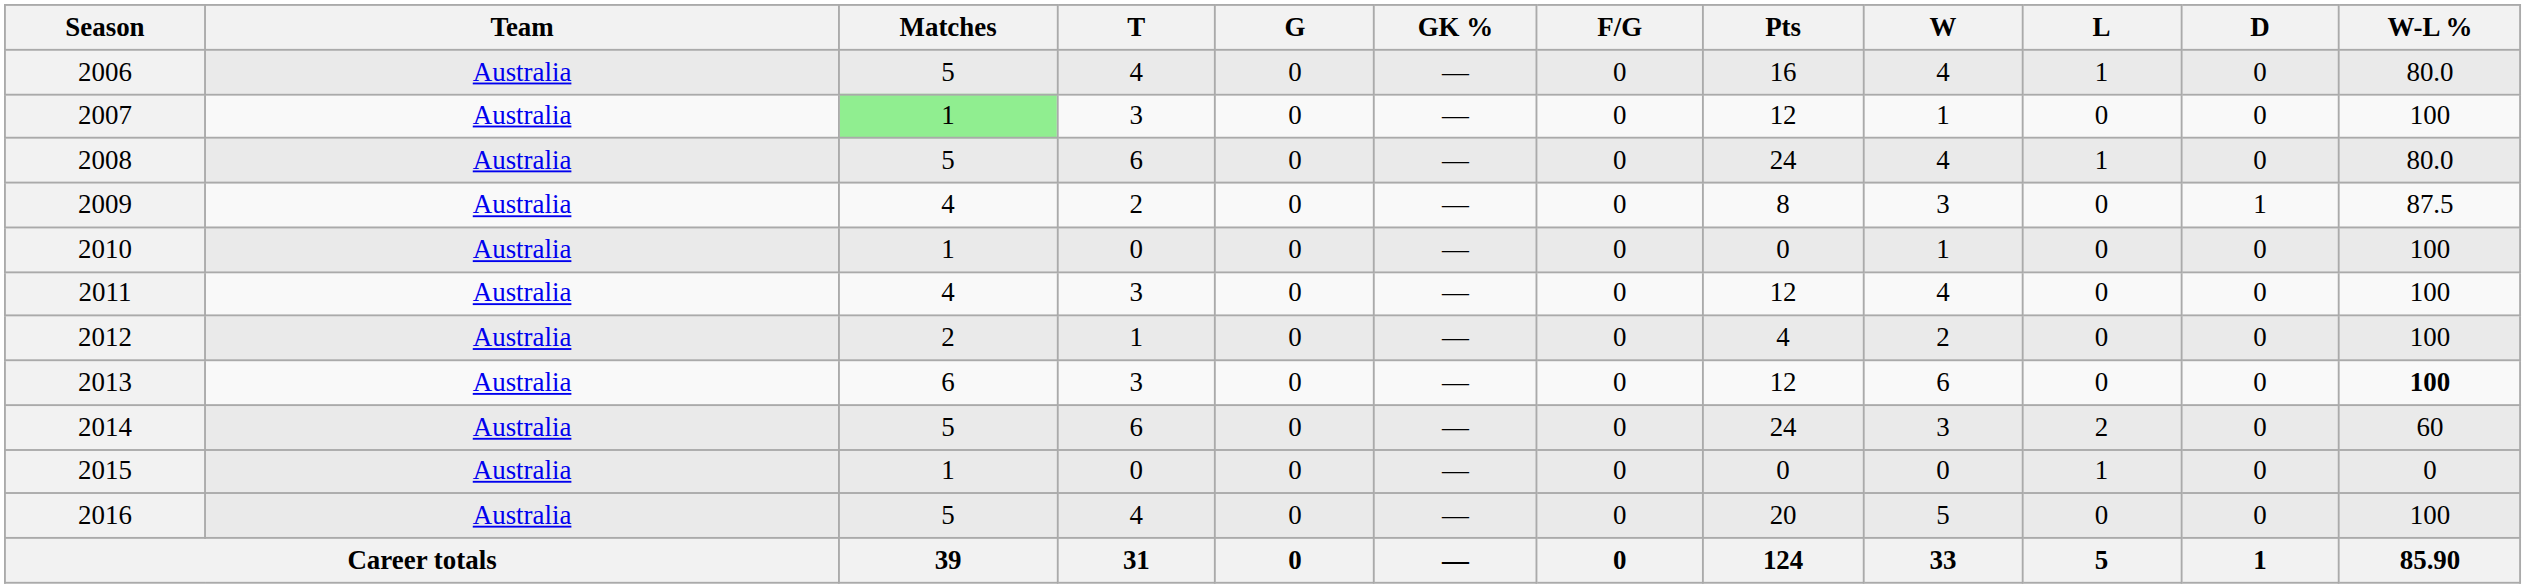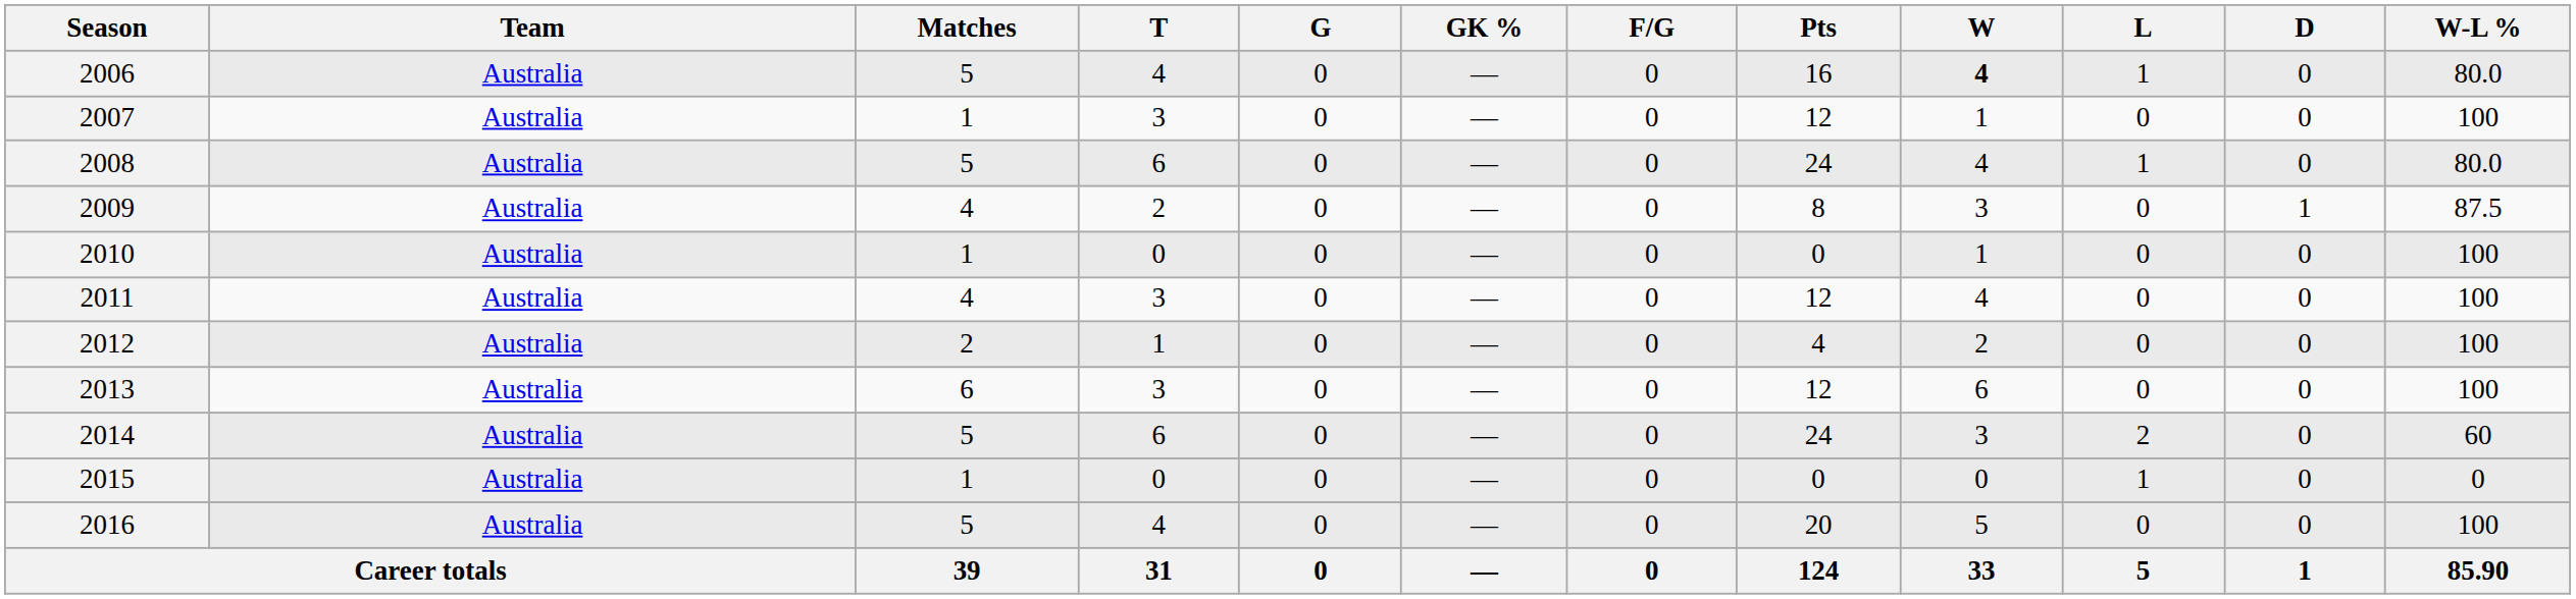2006 | W: normal -> bold
2007 | Matches: lightgreen background -> no background
2013 | W-L %: bold -> normal
